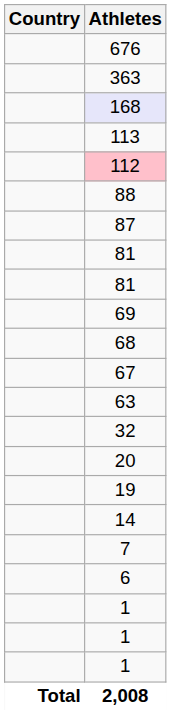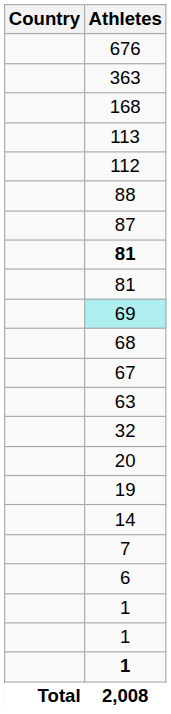row 4 | Athletes: lavender background -> no background
row 6 | Athletes: pink background -> no background
row 9 | Athletes: normal -> bold
row 11 | Athletes: no background -> paleturquoise background
row 23 | Athletes: normal -> bold
